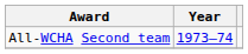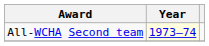row 2 | Year: no background -> lightyellow background
